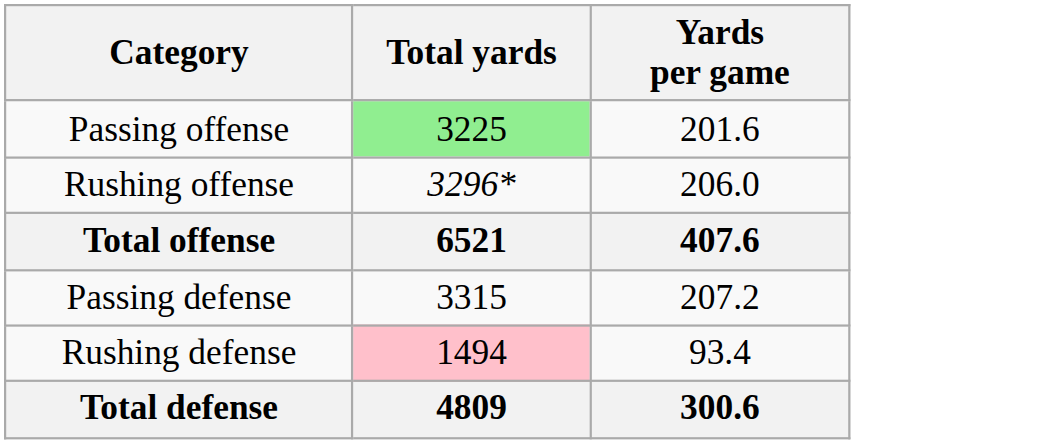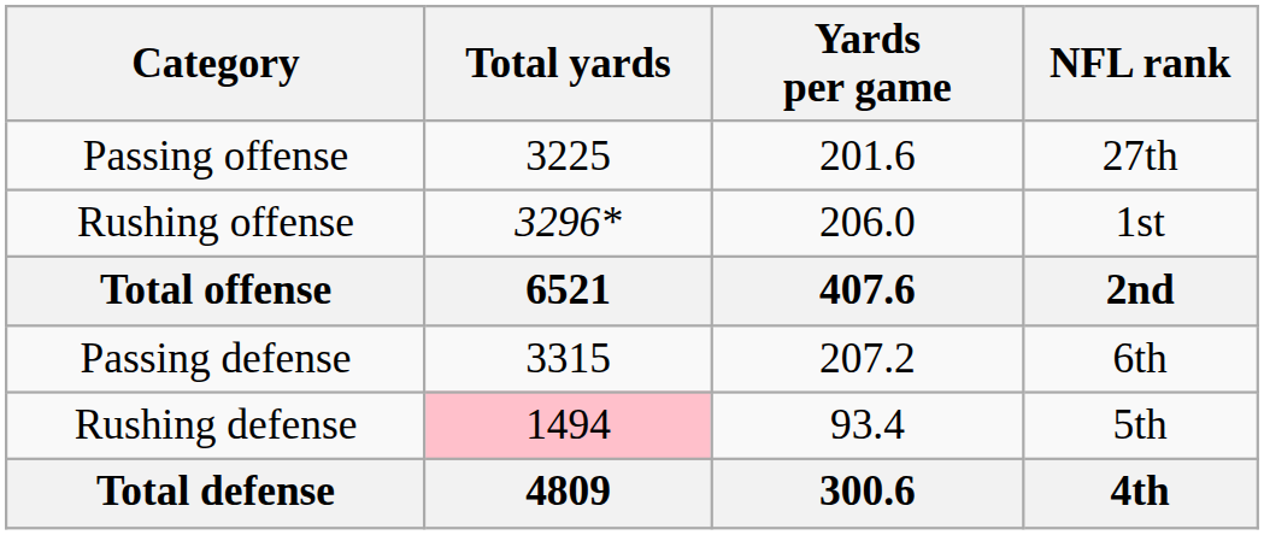+ column: NFL rank | 27th | 1st | 2nd | 6th | 5th | 4th
Passing offense | Total yards: lightgreen background -> no background
